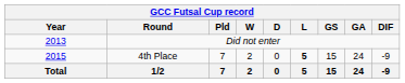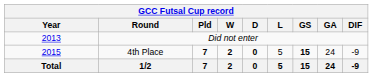4th Place | GCC Futsal Cup record / Pld: normal -> bold
4th Place | GCC Futsal Cup record / W: normal -> bold
4th Place | GCC Futsal Cup record / D: normal -> bold
4th Place | GCC Futsal Cup record / L: bold -> normal
4th Place | GCC Futsal Cup record / GS: normal -> bold
